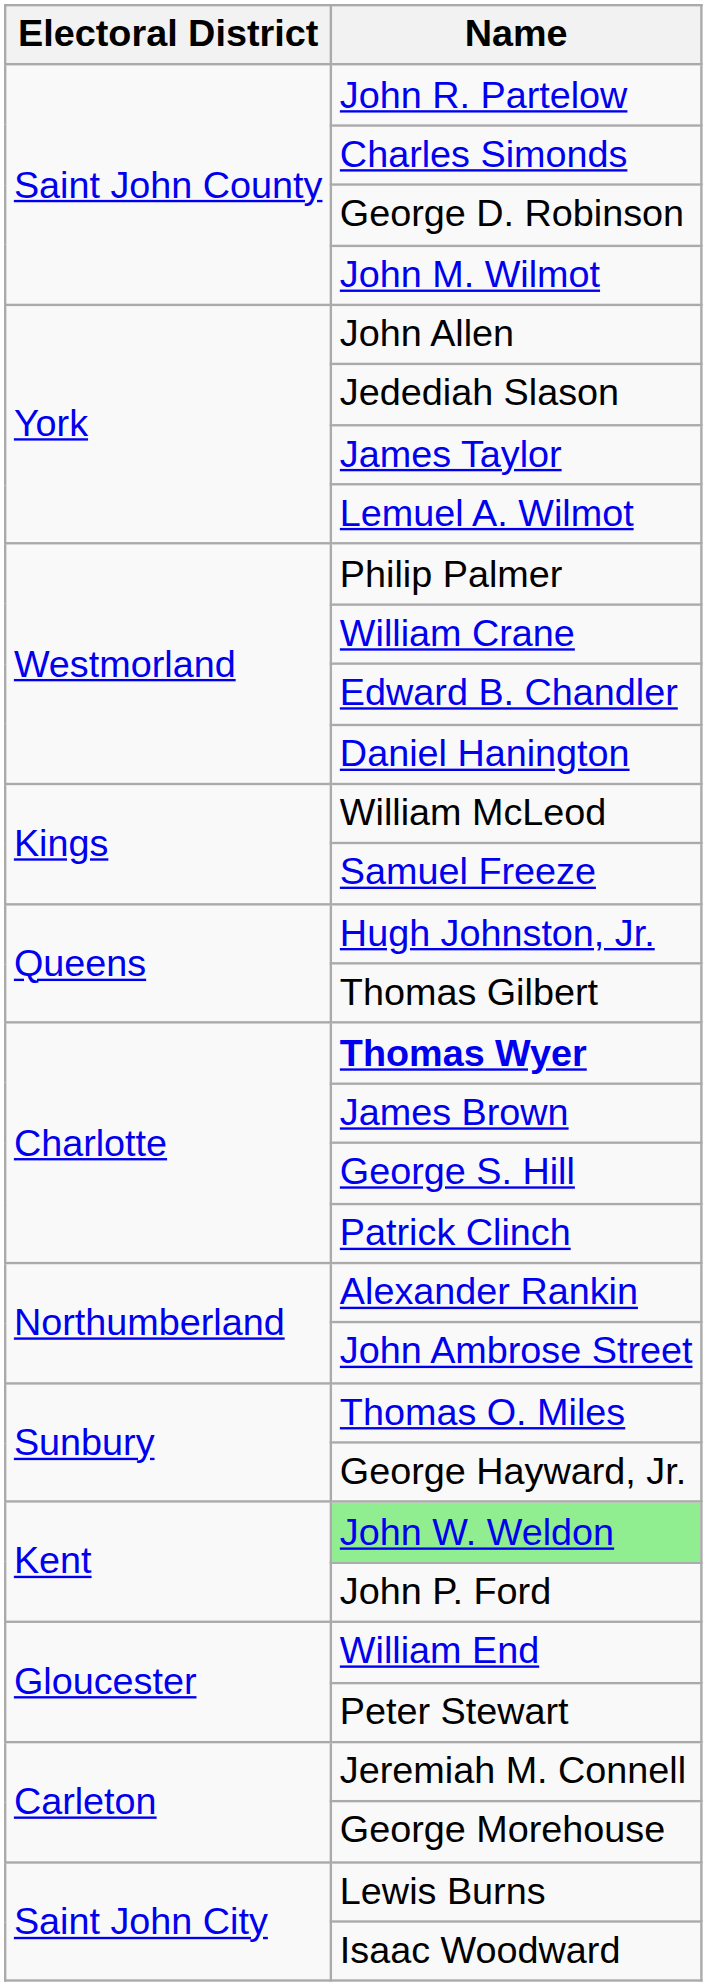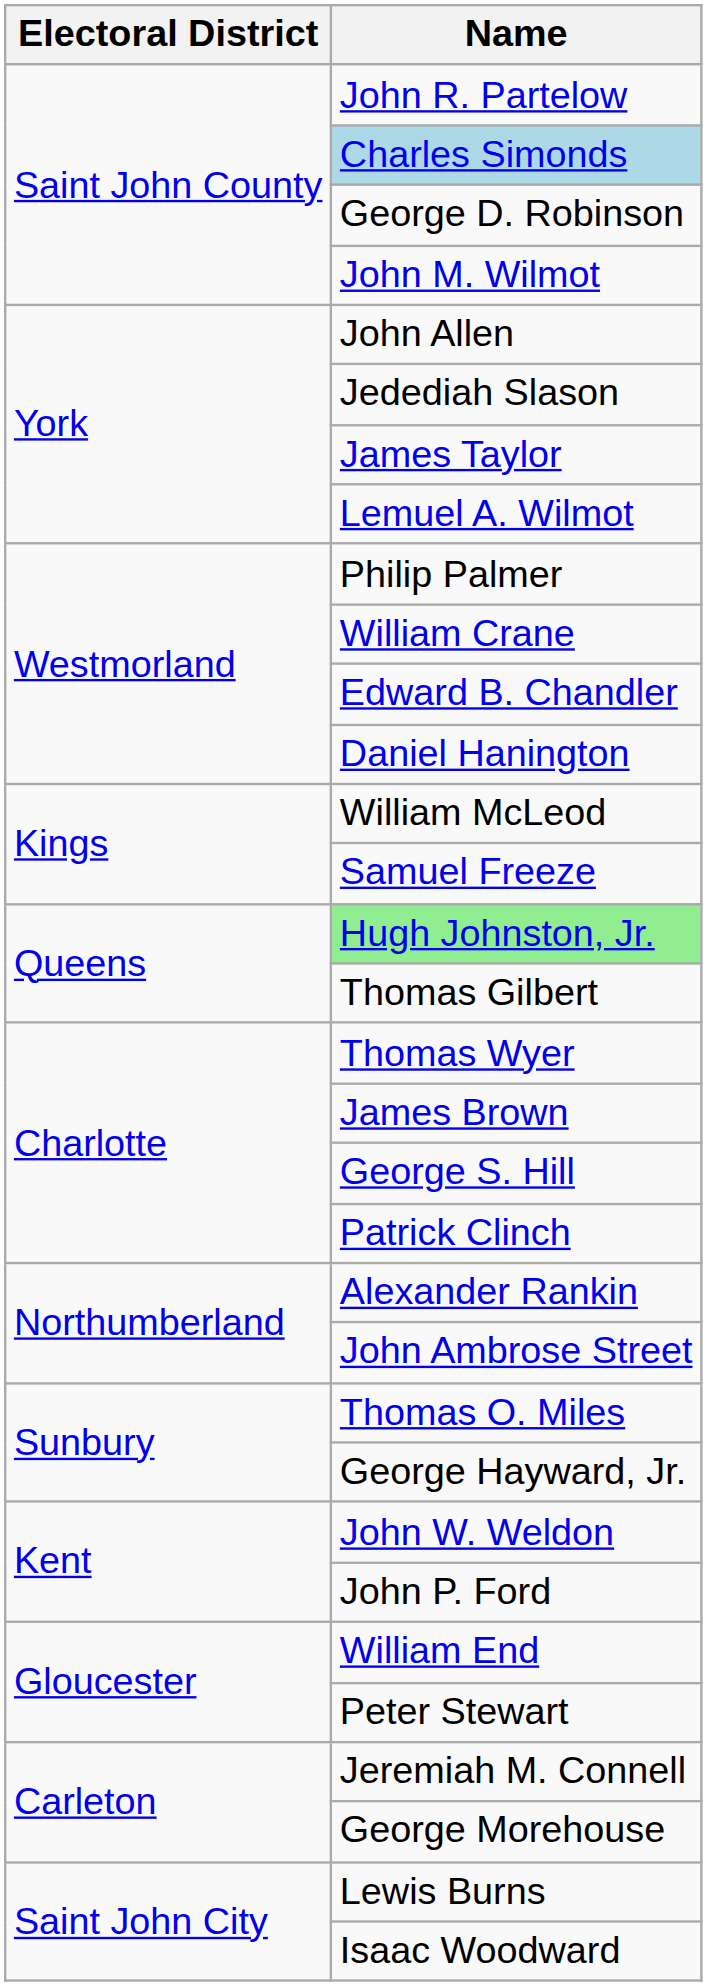Charles Simonds | Name: no background -> lightblue background
Hugh Johnston, Jr. | Name: no background -> lightgreen background
Thomas Wyer | Name: bold -> normal
John W. Weldon | Name: lightgreen background -> no background
